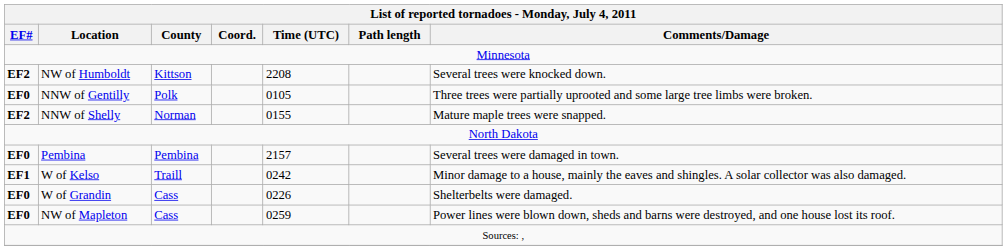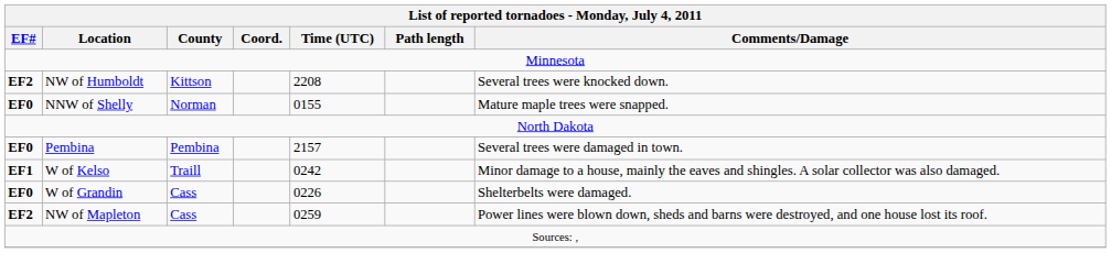- row: EF0 | NNW of Gentilly | Polk | 0105 | Three trees were partially uprooted and some large tree limbs were broken.
NNW of Shelly | EF#: EF2 -> EF0
NW of Mapleton | EF#: EF0 -> EF2
